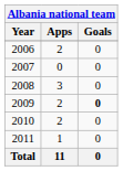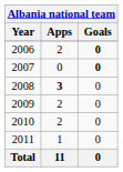2006 | Goals: normal -> bold
2007 | Goals: normal -> bold
2008 | Apps: normal -> bold
2009 | Goals: bold -> normal
